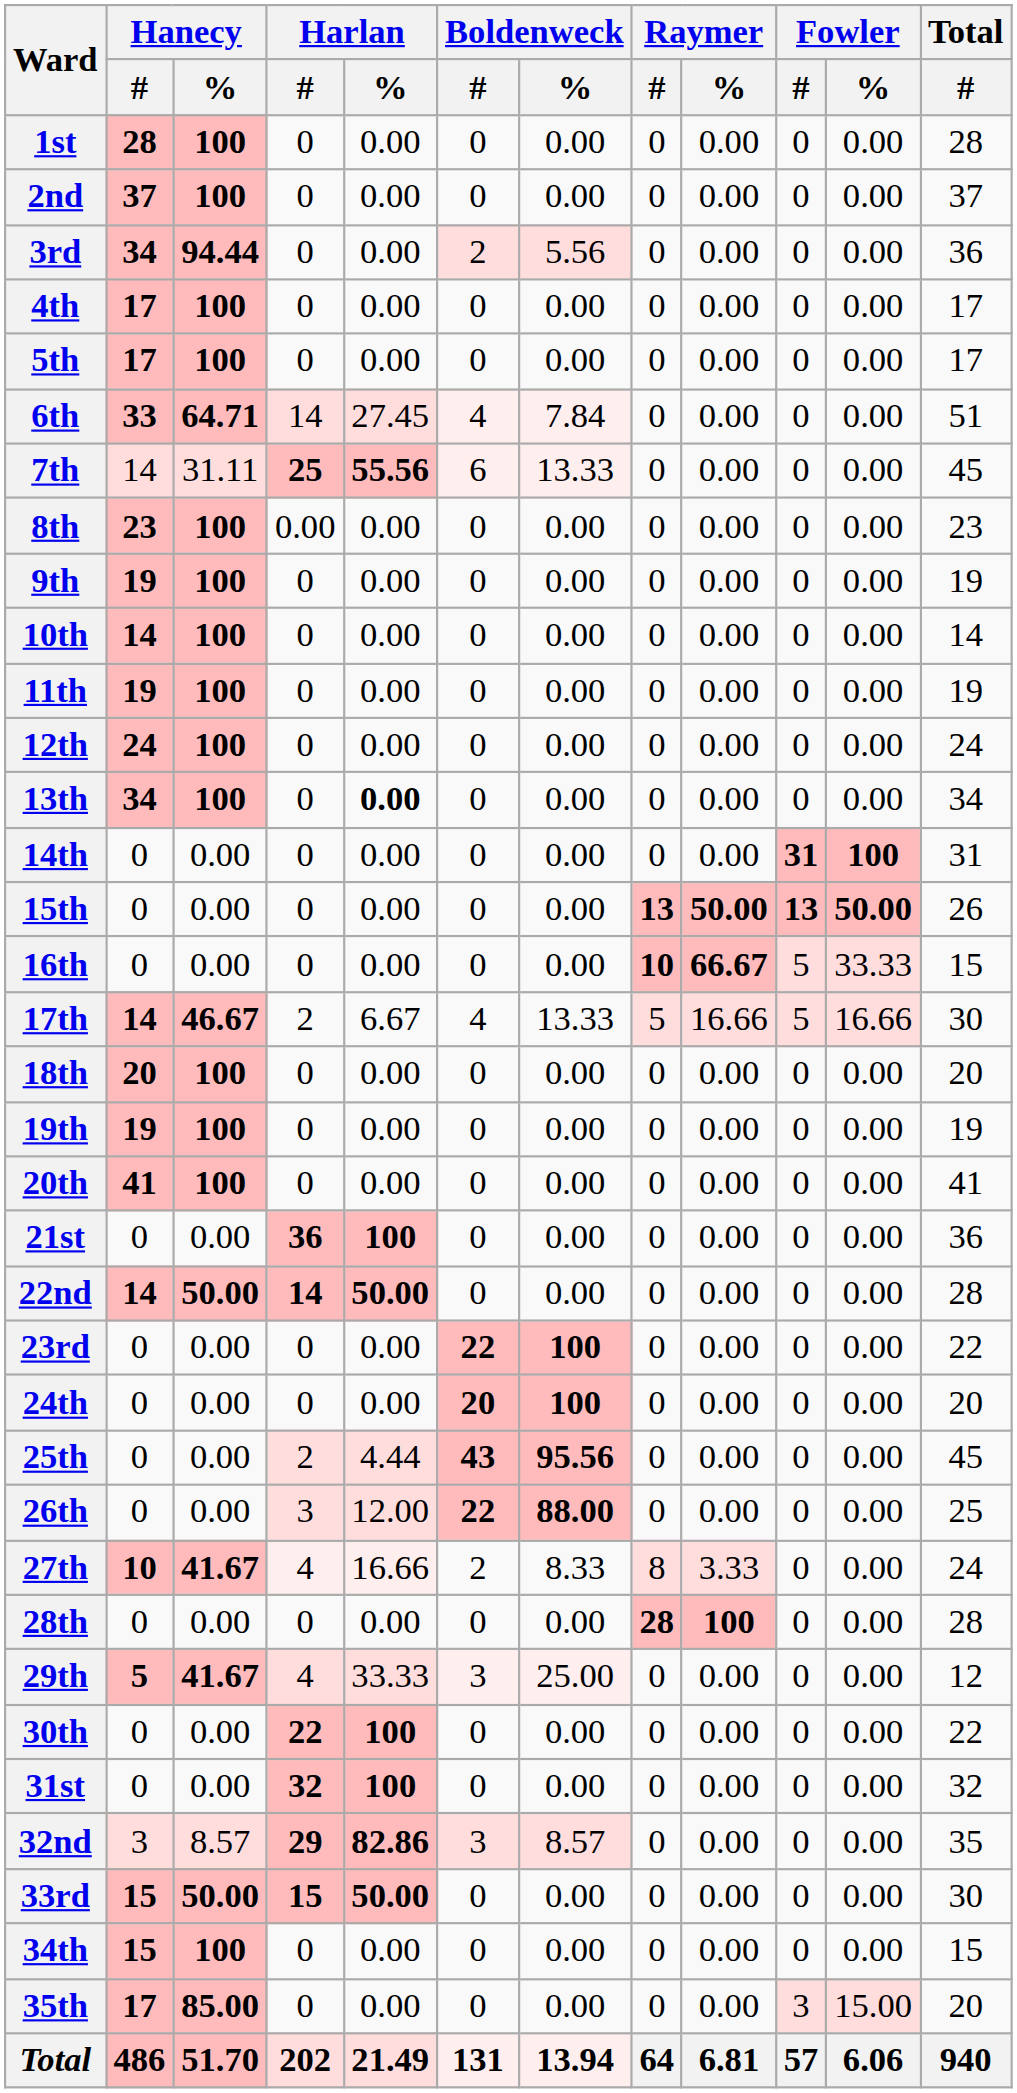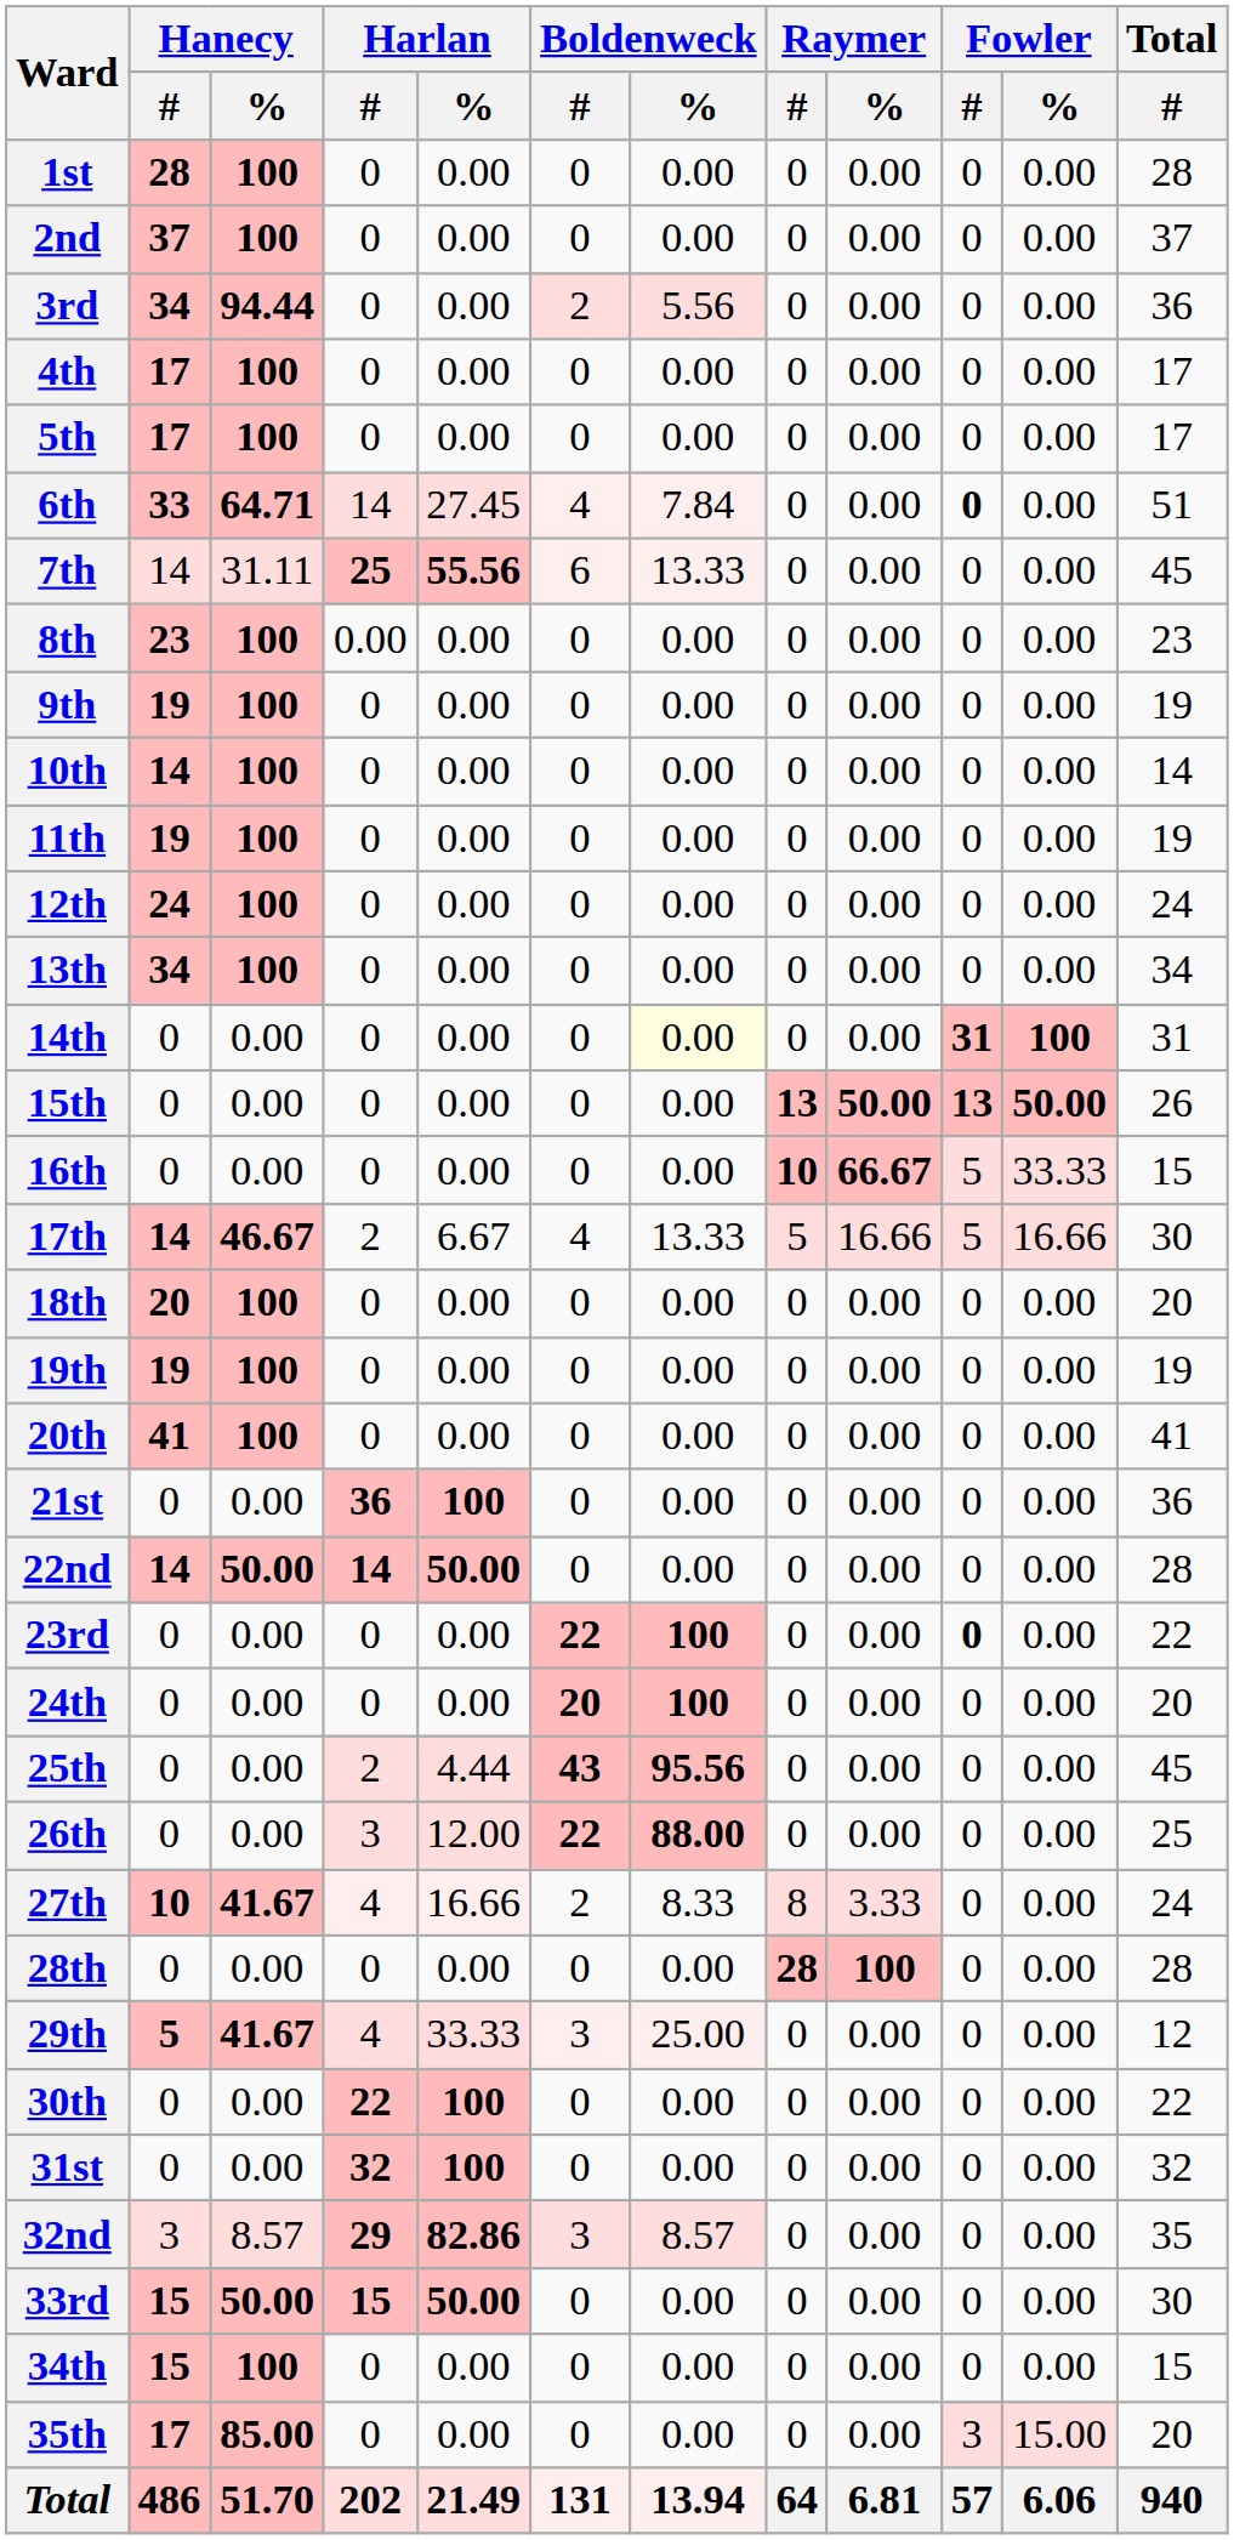6th | Fowler / #: normal -> bold
13th | Harlan / %: bold -> normal
14th | Boldenweck / %: no background -> lightyellow background
23rd | Fowler / #: normal -> bold
